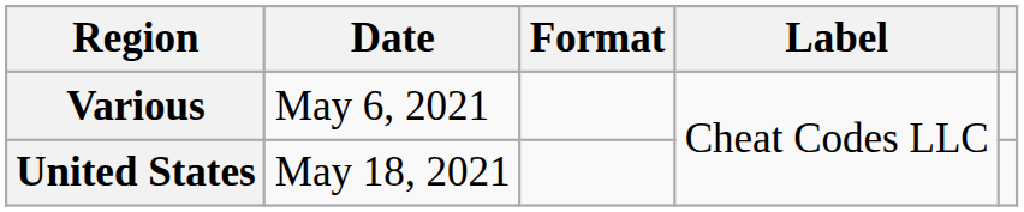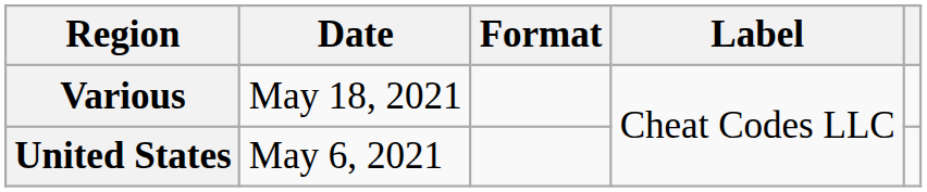Various | Date: May 6, 2021 -> May 18, 2021
United States | Date: May 18, 2021 -> May 6, 2021
